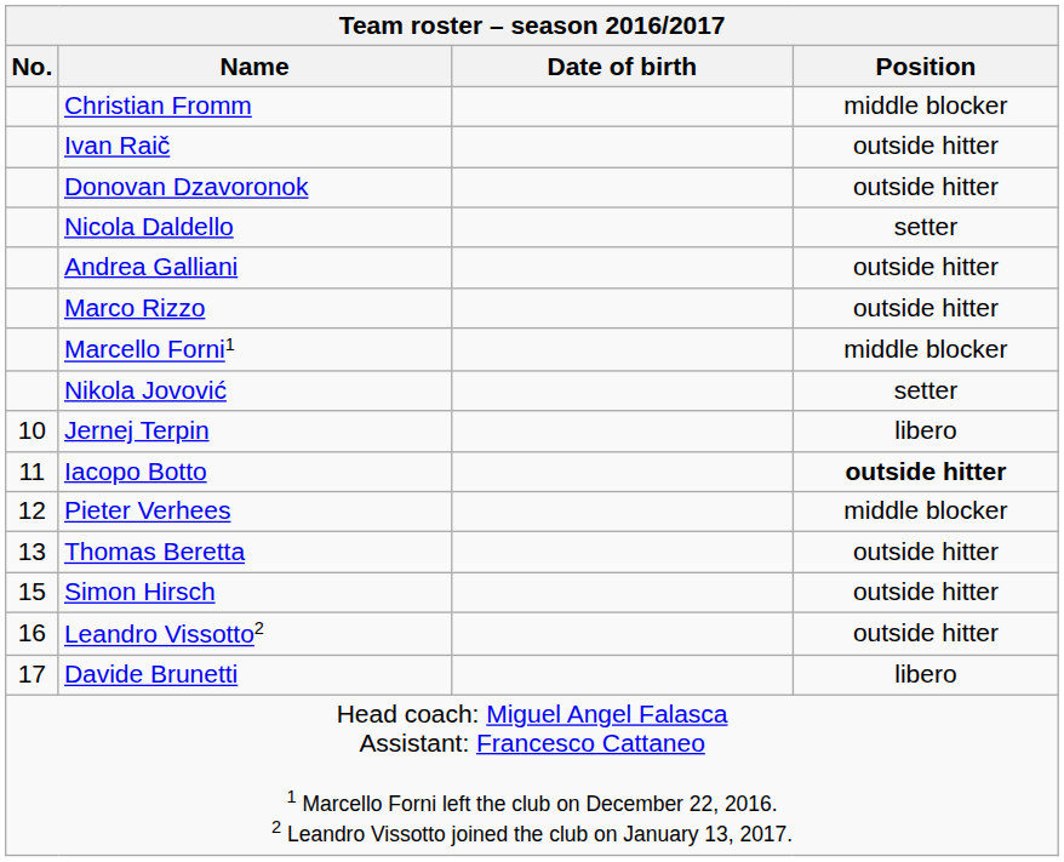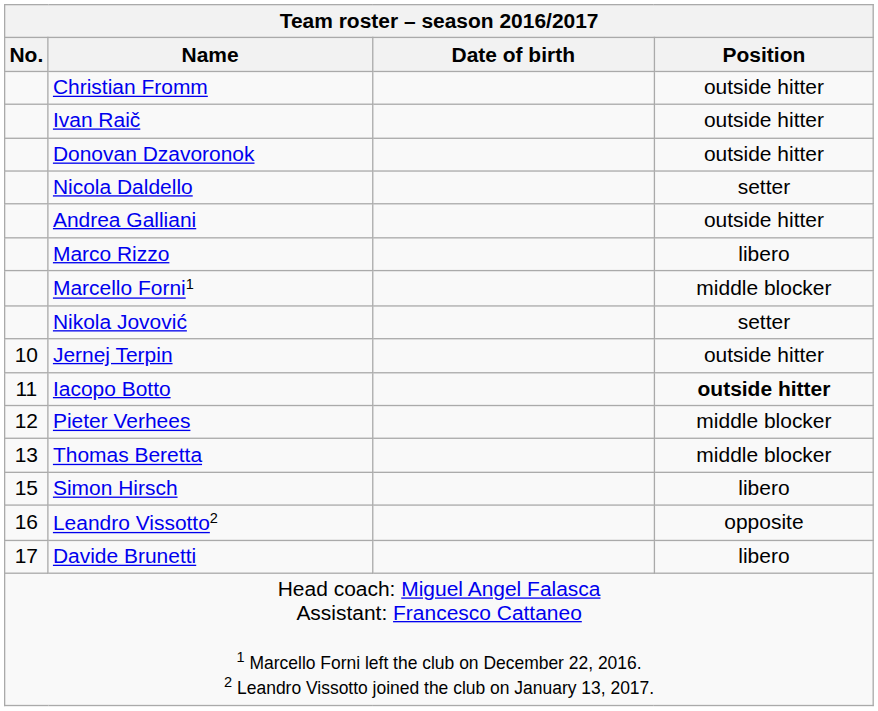Christian Fromm | Position: middle blocker -> outside hitter
Marco Rizzo | Position: outside hitter -> libero
Jernej Terpin | Position: libero -> outside hitter
Thomas Beretta | Position: outside hitter -> middle blocker
Simon Hirsch | Position: outside hitter -> libero
Leandro Vissotto2 | Position: outside hitter -> opposite
